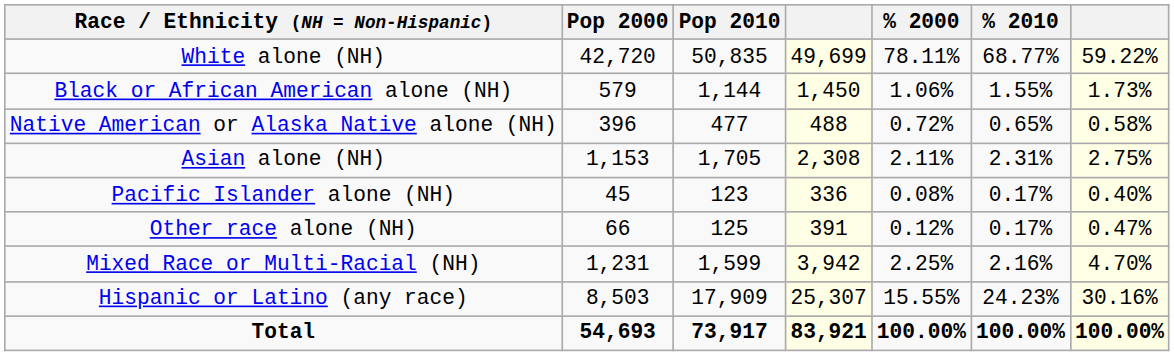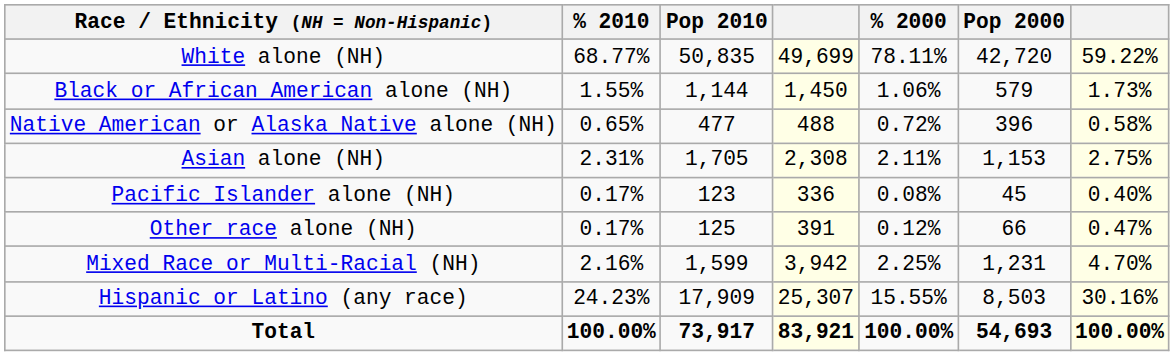columns swapped: Pop 2000 <-> % 2010
